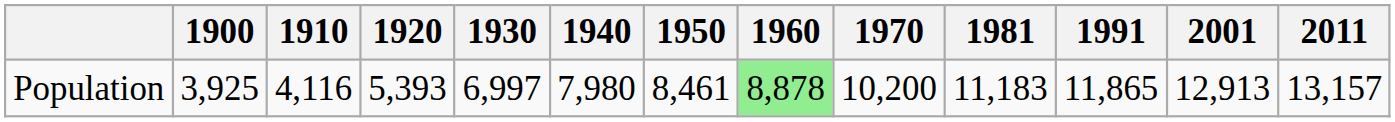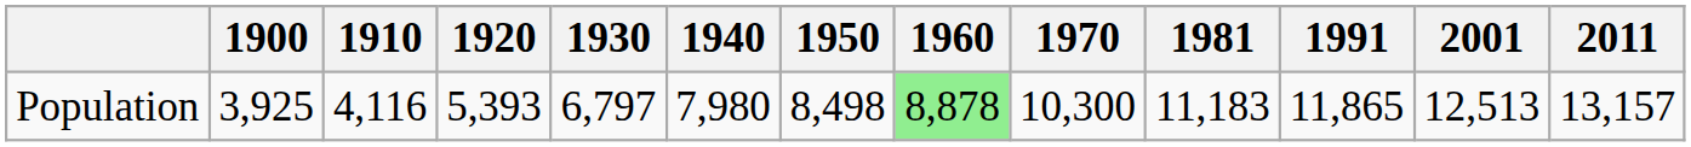Population | 1930: 6,997 -> 6,797
Population | 1950: 8,461 -> 8,498
Population | 1970: 10,200 -> 10,300
Population | 2001: 12,913 -> 12,513
